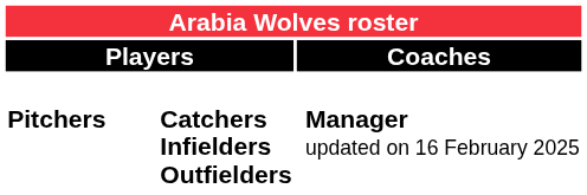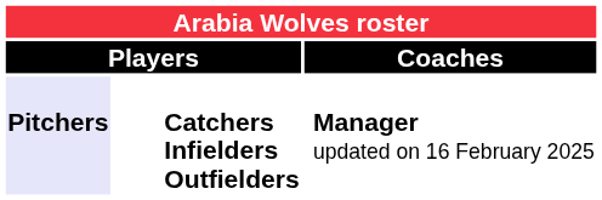Pitchers | column 1: no background -> lavender background
